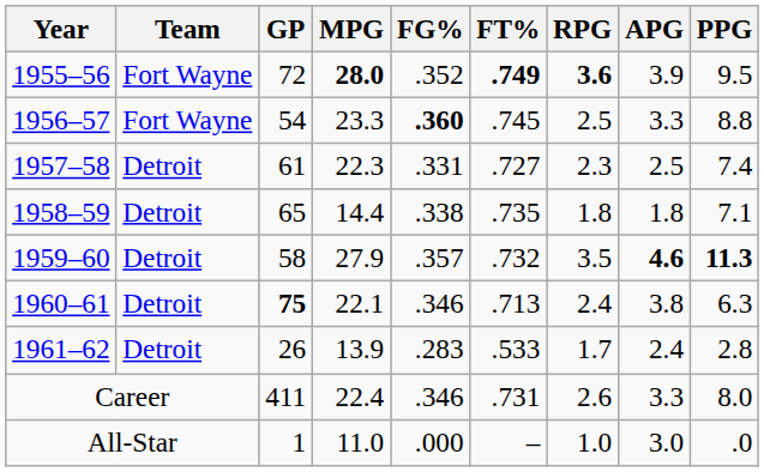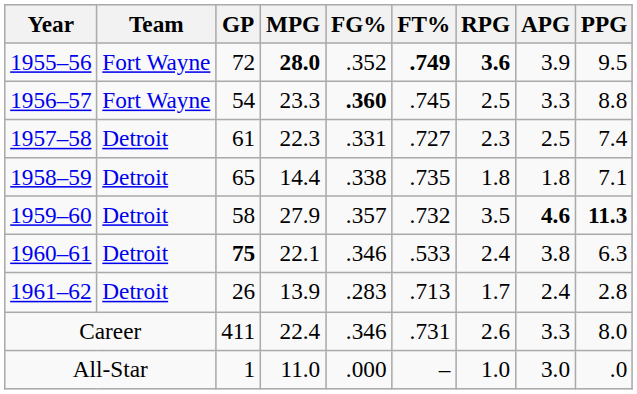1960–61 | FT%: .713 -> .533
1961–62 | FT%: .533 -> .713
